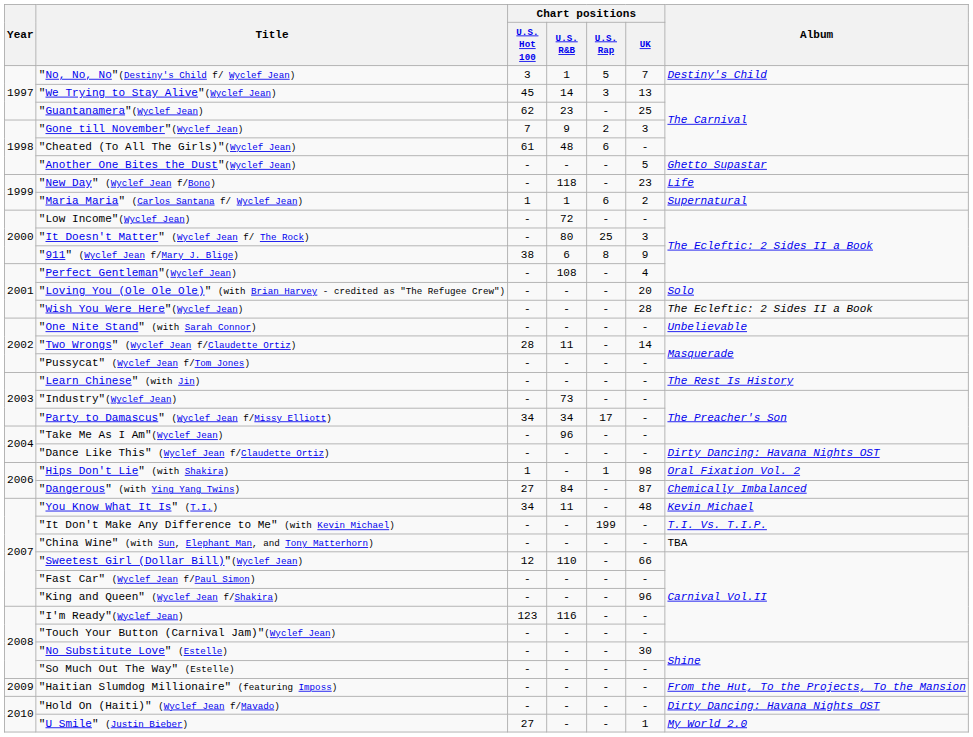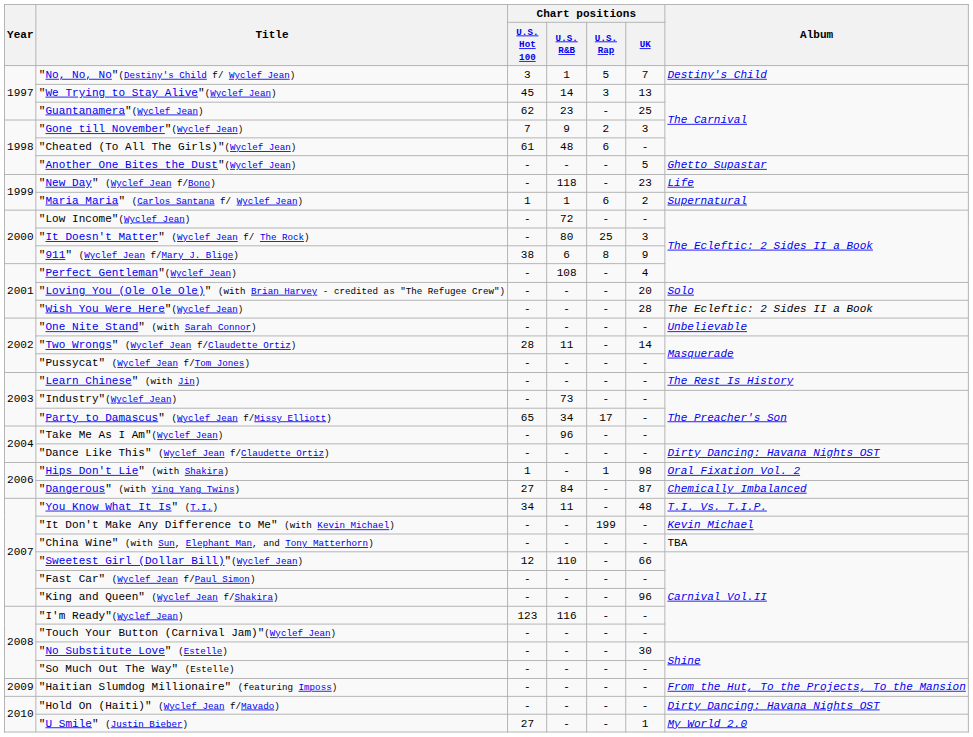"Party to Damascus" (Wyclef Jean f/Missy Elliott) | Chart positions / U.S. Hot 100: 34 -> 65
"You Know What It Is" (T.I.) | Album: Kevin Michael -> T.I. Vs. T.I.P.
"It Don't Make Any Difference to Me" (with Kevin Michael) | Album: T.I. Vs. T.I.P. -> Kevin Michael
